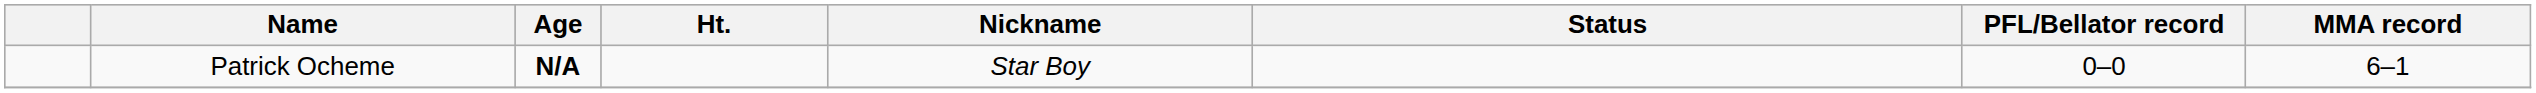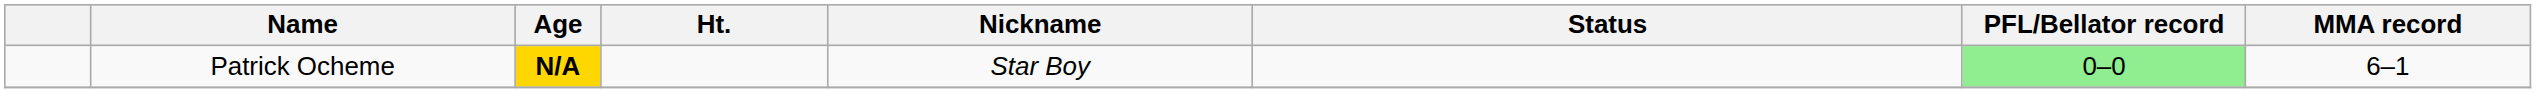Patrick Ocheme | Age: no background -> gold background
Patrick Ocheme | PFL/Bellator record: no background -> lightgreen background
